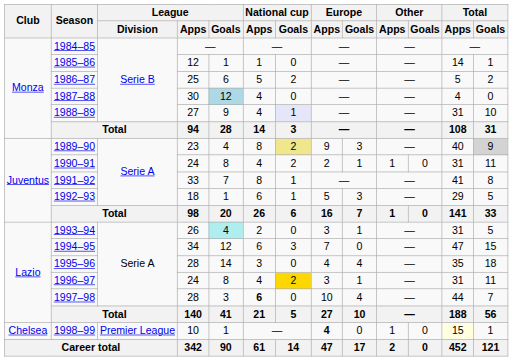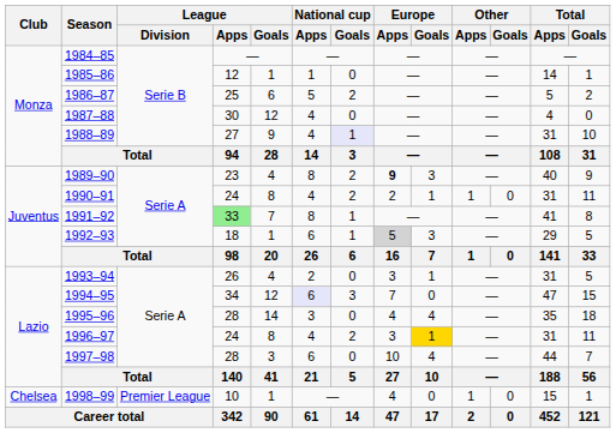1987–88 | League / Goals: lightblue background -> no background
1989–90 | National cup / Goals: khaki background -> no background
1989–90 | Europe / Apps: normal -> bold
1989–90 | Total / Goals: lightgrey background -> no background
1991–92 | League / Apps: no background -> lightgreen background
1992–93 | Europe / Apps: no background -> lightgrey background
1993–94 | League / Goals: paleturquoise background -> no background
1994–95 | National cup / Apps: no background -> lavender background
1996–97 | National cup / Goals: gold background -> no background
1996–97 | Europe / Goals: no background -> gold background
1997–98 | National cup / Apps: bold -> normal
1998–99 | Europe / Apps: bold -> normal
1998–99 | Total / Apps: lightyellow background -> no background
